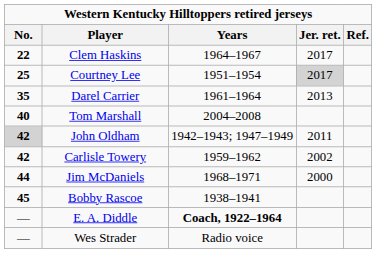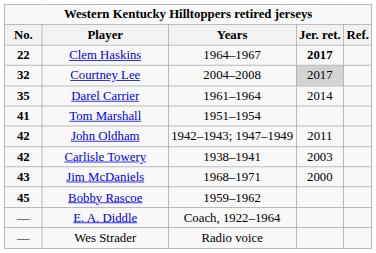Clem Haskins | Jer. ret.: normal -> bold
Courtney Lee | No.: 25 -> 32
Courtney Lee | Years: 1951–1954 -> 2004–2008
Darel Carrier | Jer. ret.: 2013 -> 2014
Tom Marshall | No.: 40 -> 41
Tom Marshall | Years: 2004–2008 -> 1951–1954
John Oldham | No.: lightgrey background -> no background
Carlisle Towery | Years: 1959–1962 -> 1938–1941
Carlisle Towery | Jer. ret.: 2002 -> 2003
Jim McDaniels | No.: 44 -> 43
Bobby Rascoe | Years: 1938–1941 -> 1959–1962
E. A. Diddle | Years: bold -> normal
